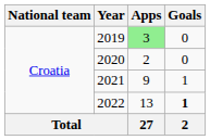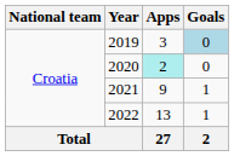2019 | Apps: lightgreen background -> no background
2019 | Goals: no background -> lightblue background
2020 | Apps: no background -> paleturquoise background
2022 | Goals: bold -> normal
